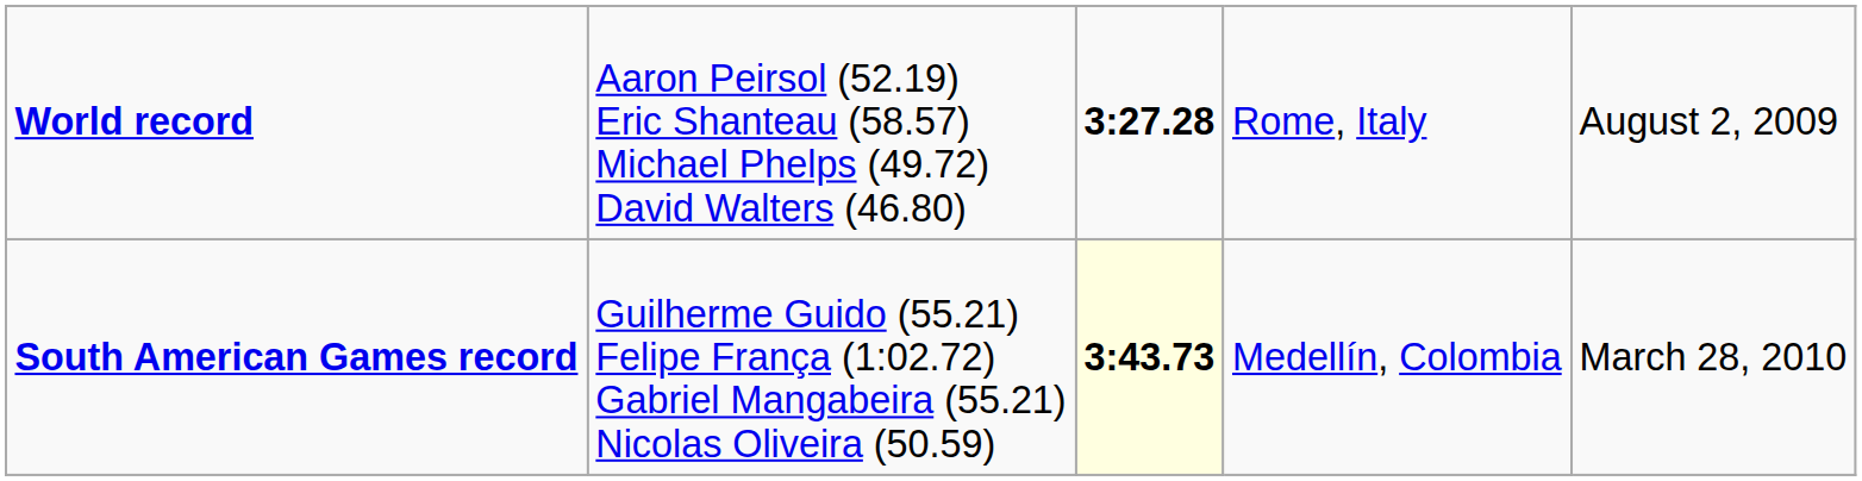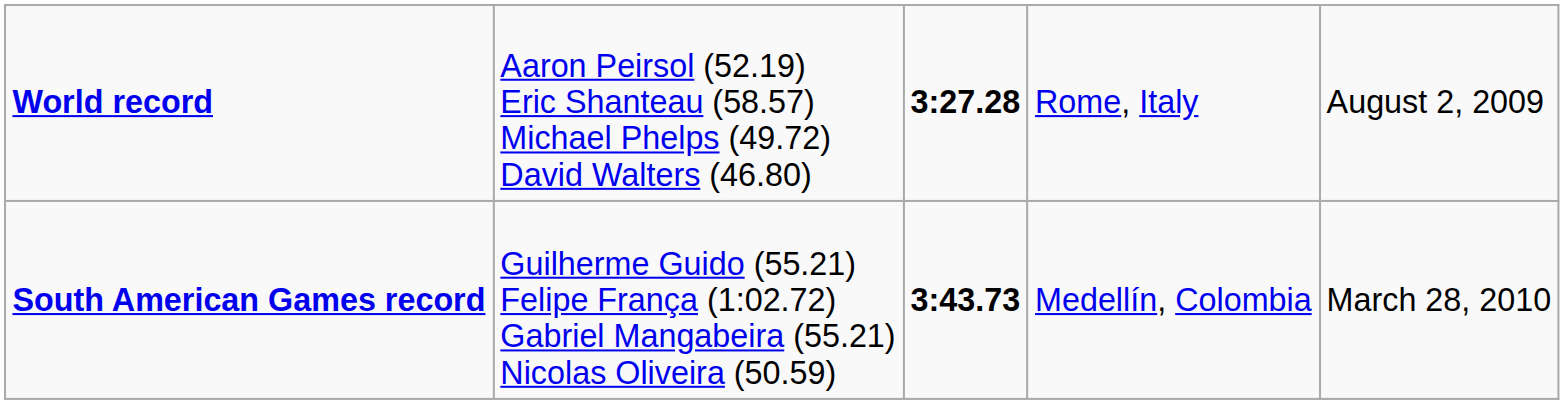South American Games record | column 3: lightyellow background -> no background
